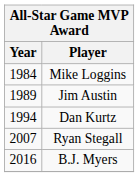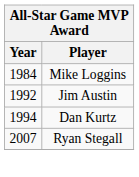Jim Austin | Year: 1989 -> 1992
- row: 2016 | B.J. Myers
